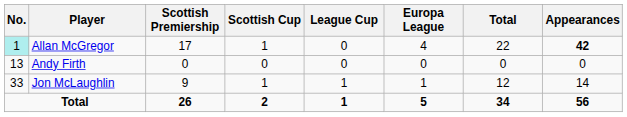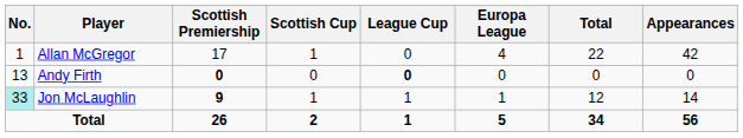Allan McGregor | No.: paleturquoise background -> no background
Allan McGregor | Appearances: bold -> normal
Andy Firth | Scottish Premiership: normal -> bold
Andy Firth | League Cup: normal -> bold
Jon McLaughlin | No.: no background -> paleturquoise background
Jon McLaughlin | Scottish Premiership: normal -> bold
